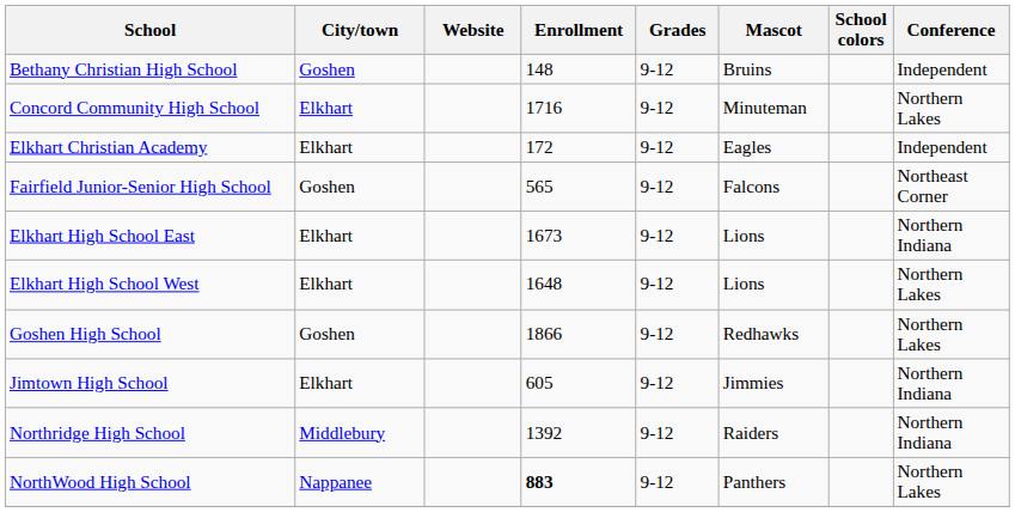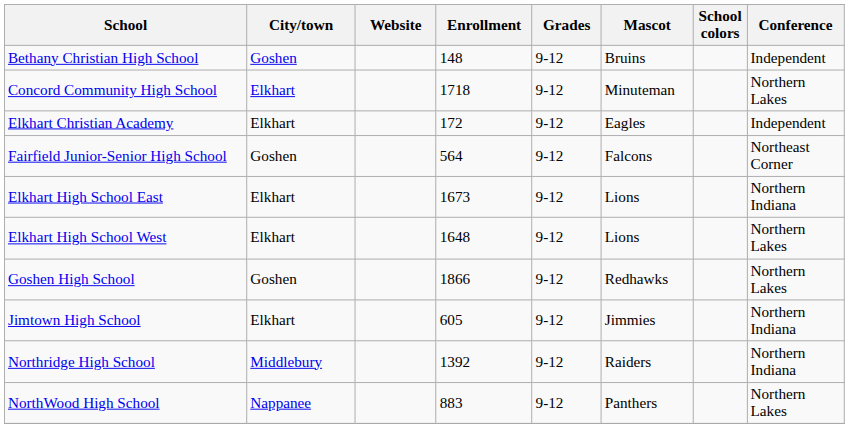Concord Community High School | Enrollment: 1716 -> 1718
Fairfield Junior-Senior High School | Enrollment: 565 -> 564
NorthWood High School | Enrollment: bold -> normal
